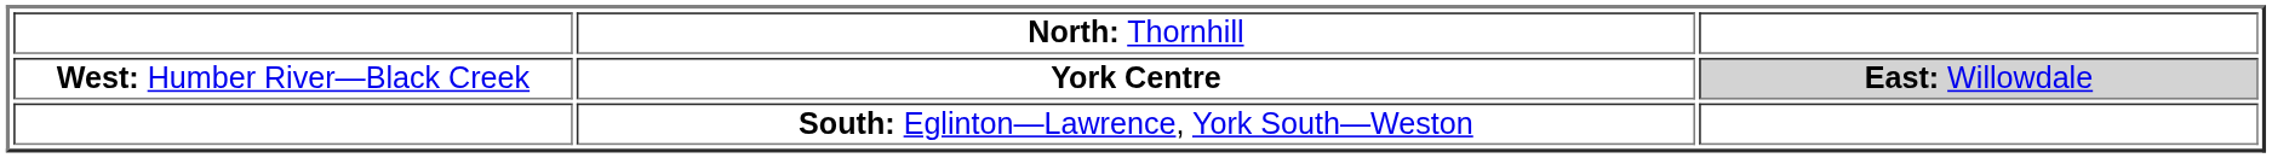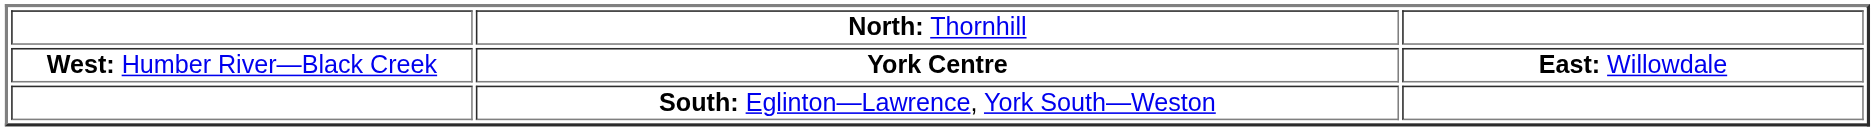West: Humber River—Black Creek | column 3: lightgrey background -> no background
